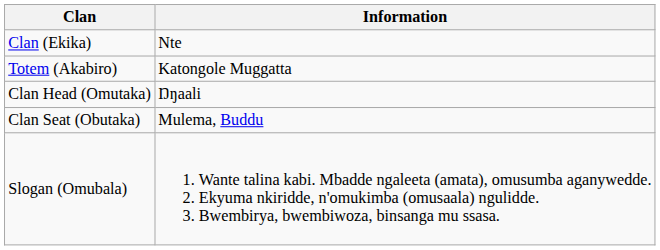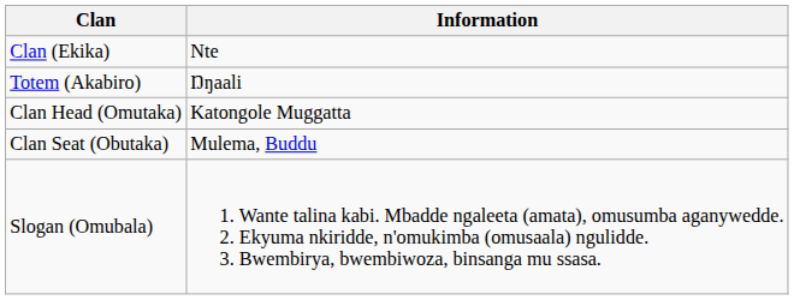Totem (Akabiro) | Information: Katongole Muggatta -> Ŋŋaali
Clan Head (Omutaka) | Information: Ŋŋaali -> Katongole Muggatta
